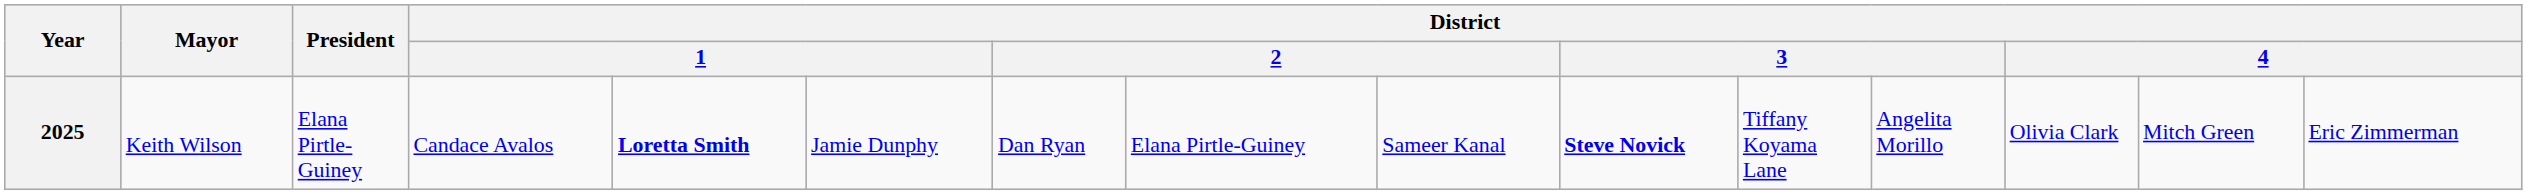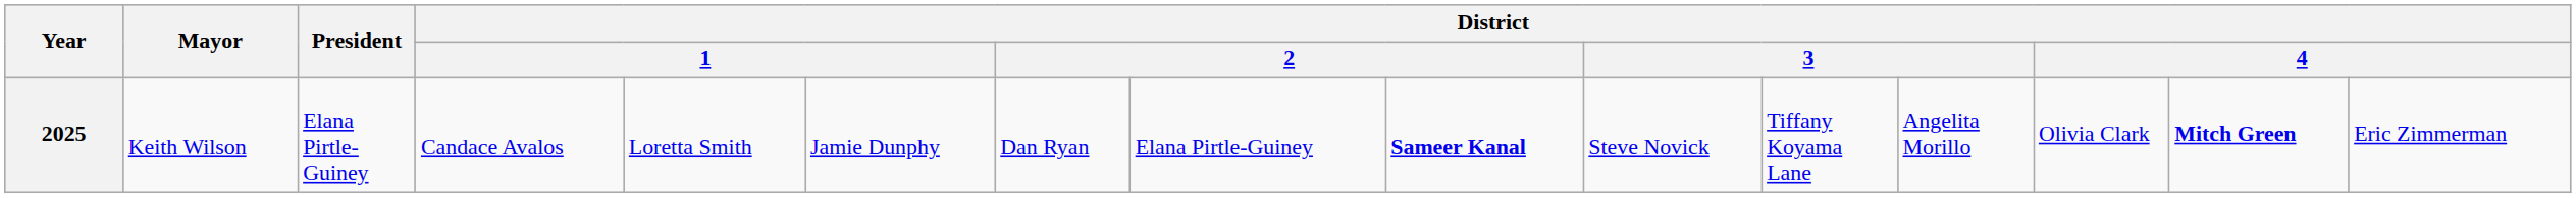2025 | column 5: bold -> normal
2025 | column 9: normal -> bold
2025 | column 10: bold -> normal
2025 | column 14: normal -> bold
